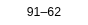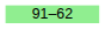row 1 | column 1: no background -> lightgreen background
